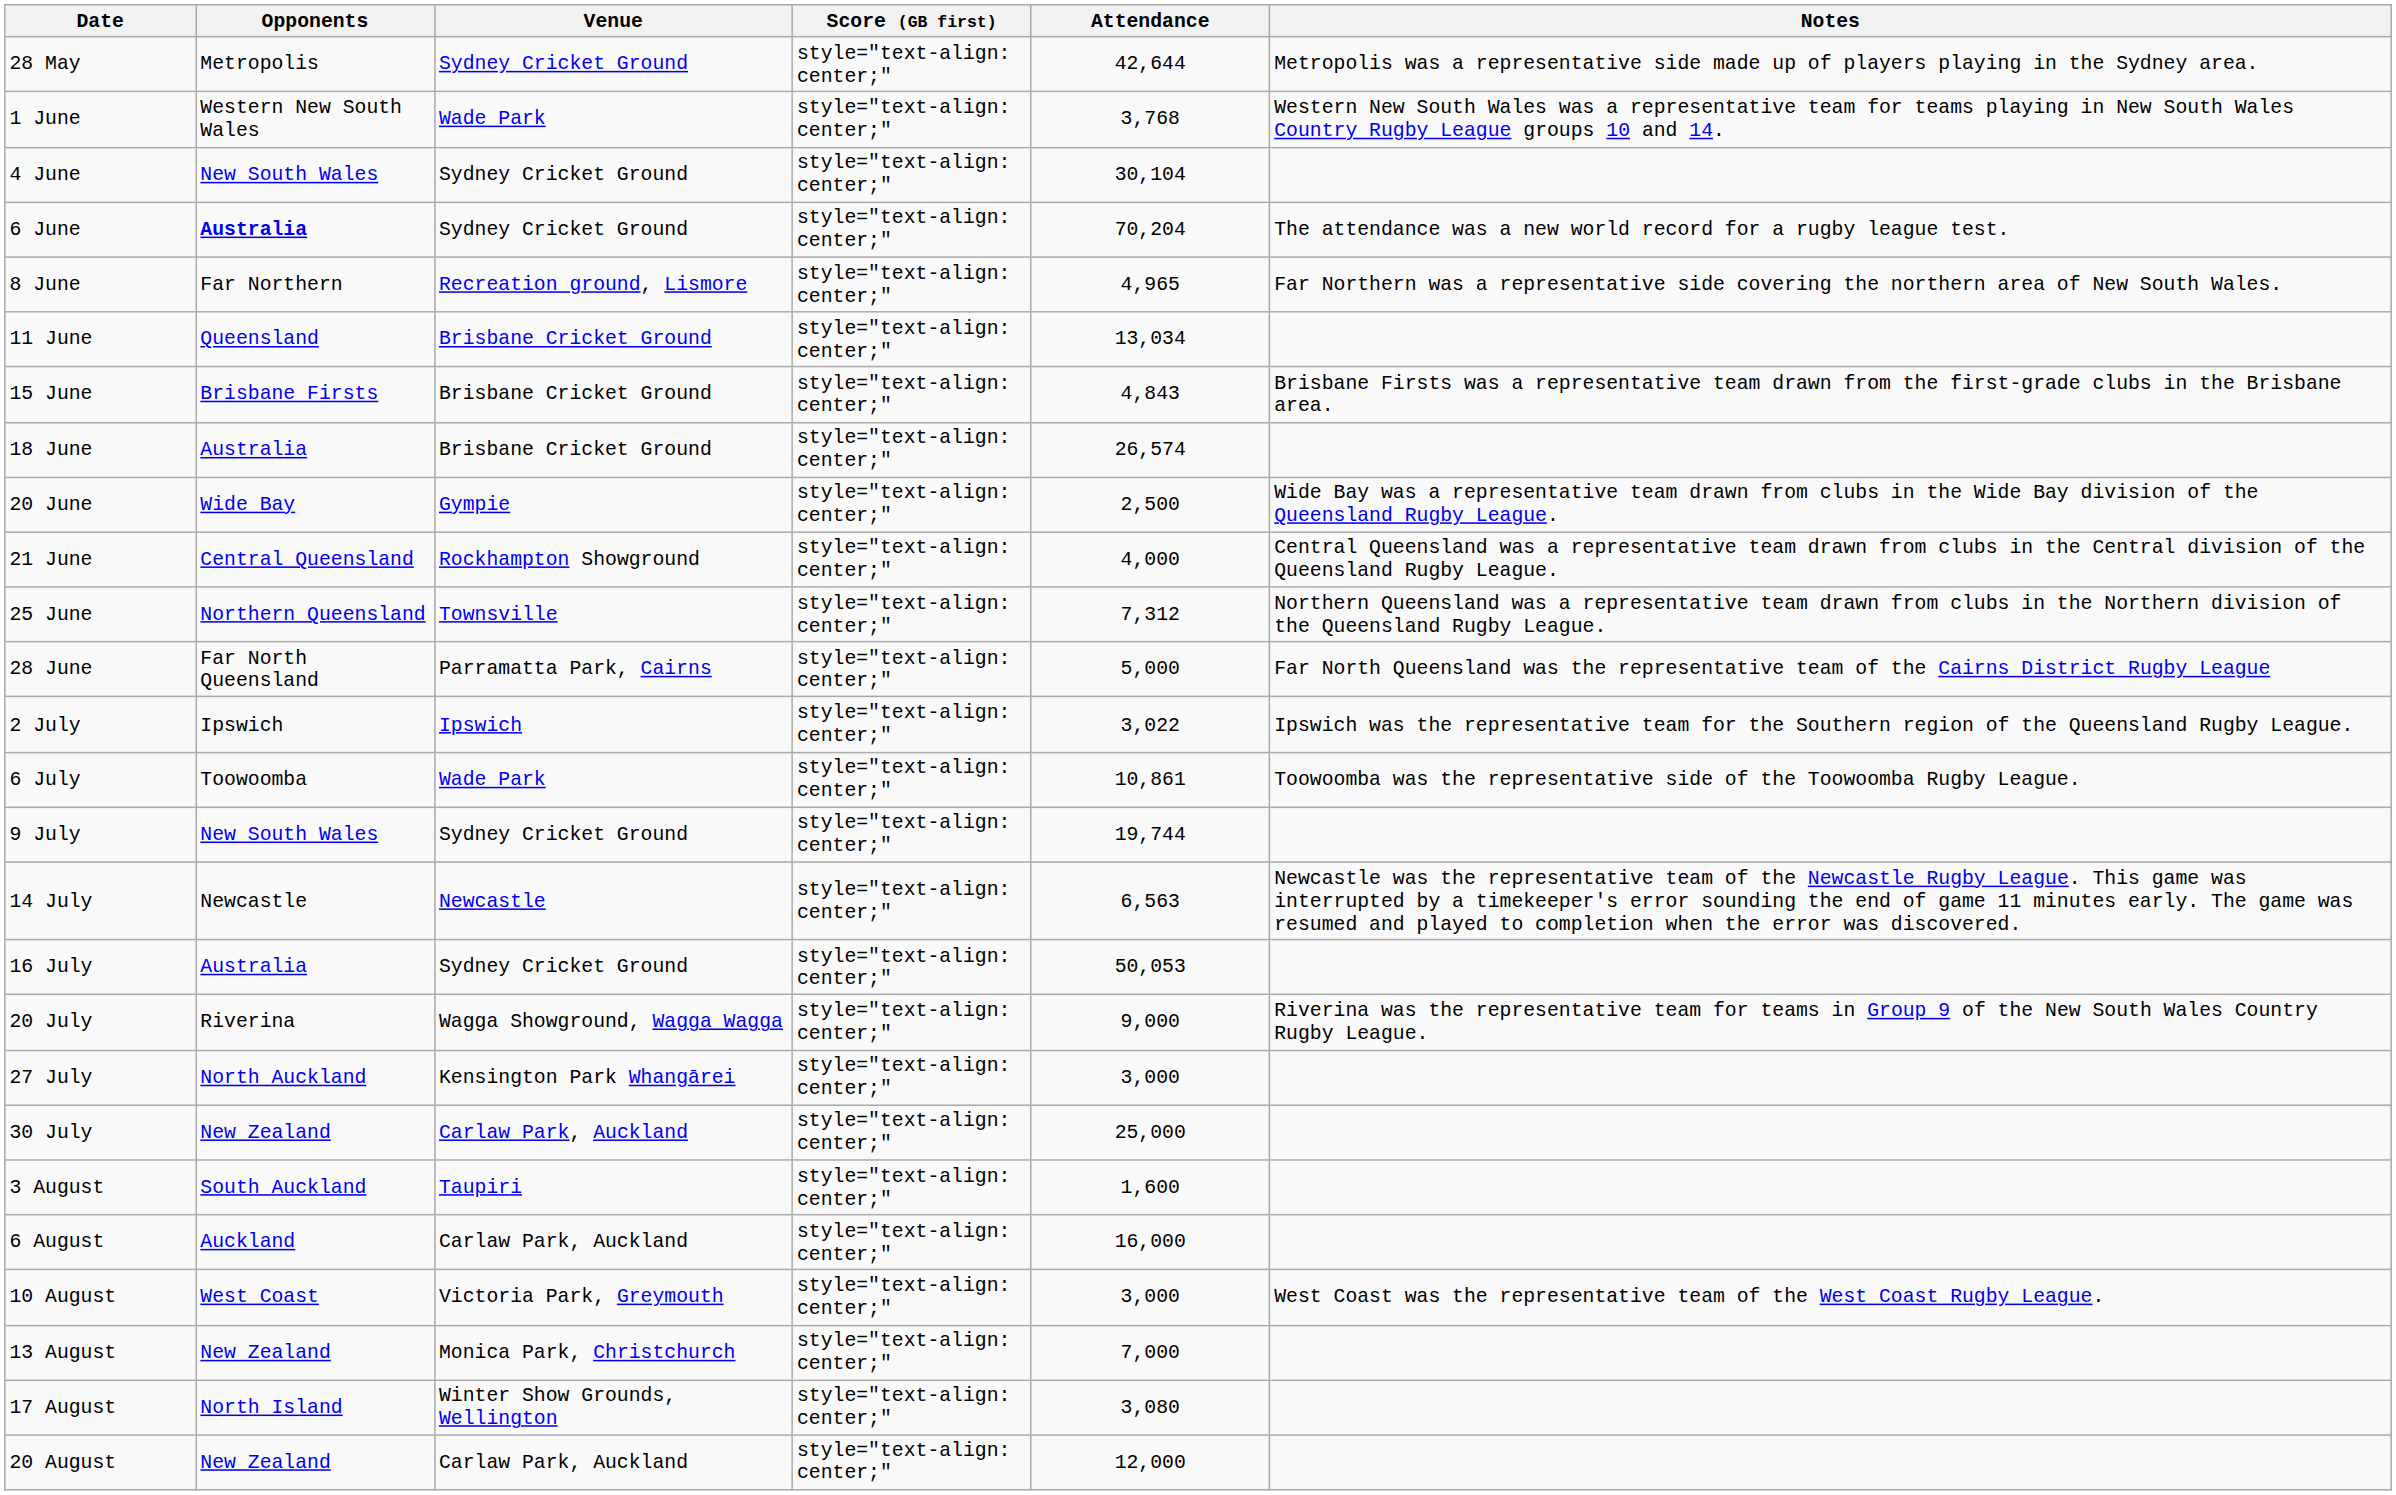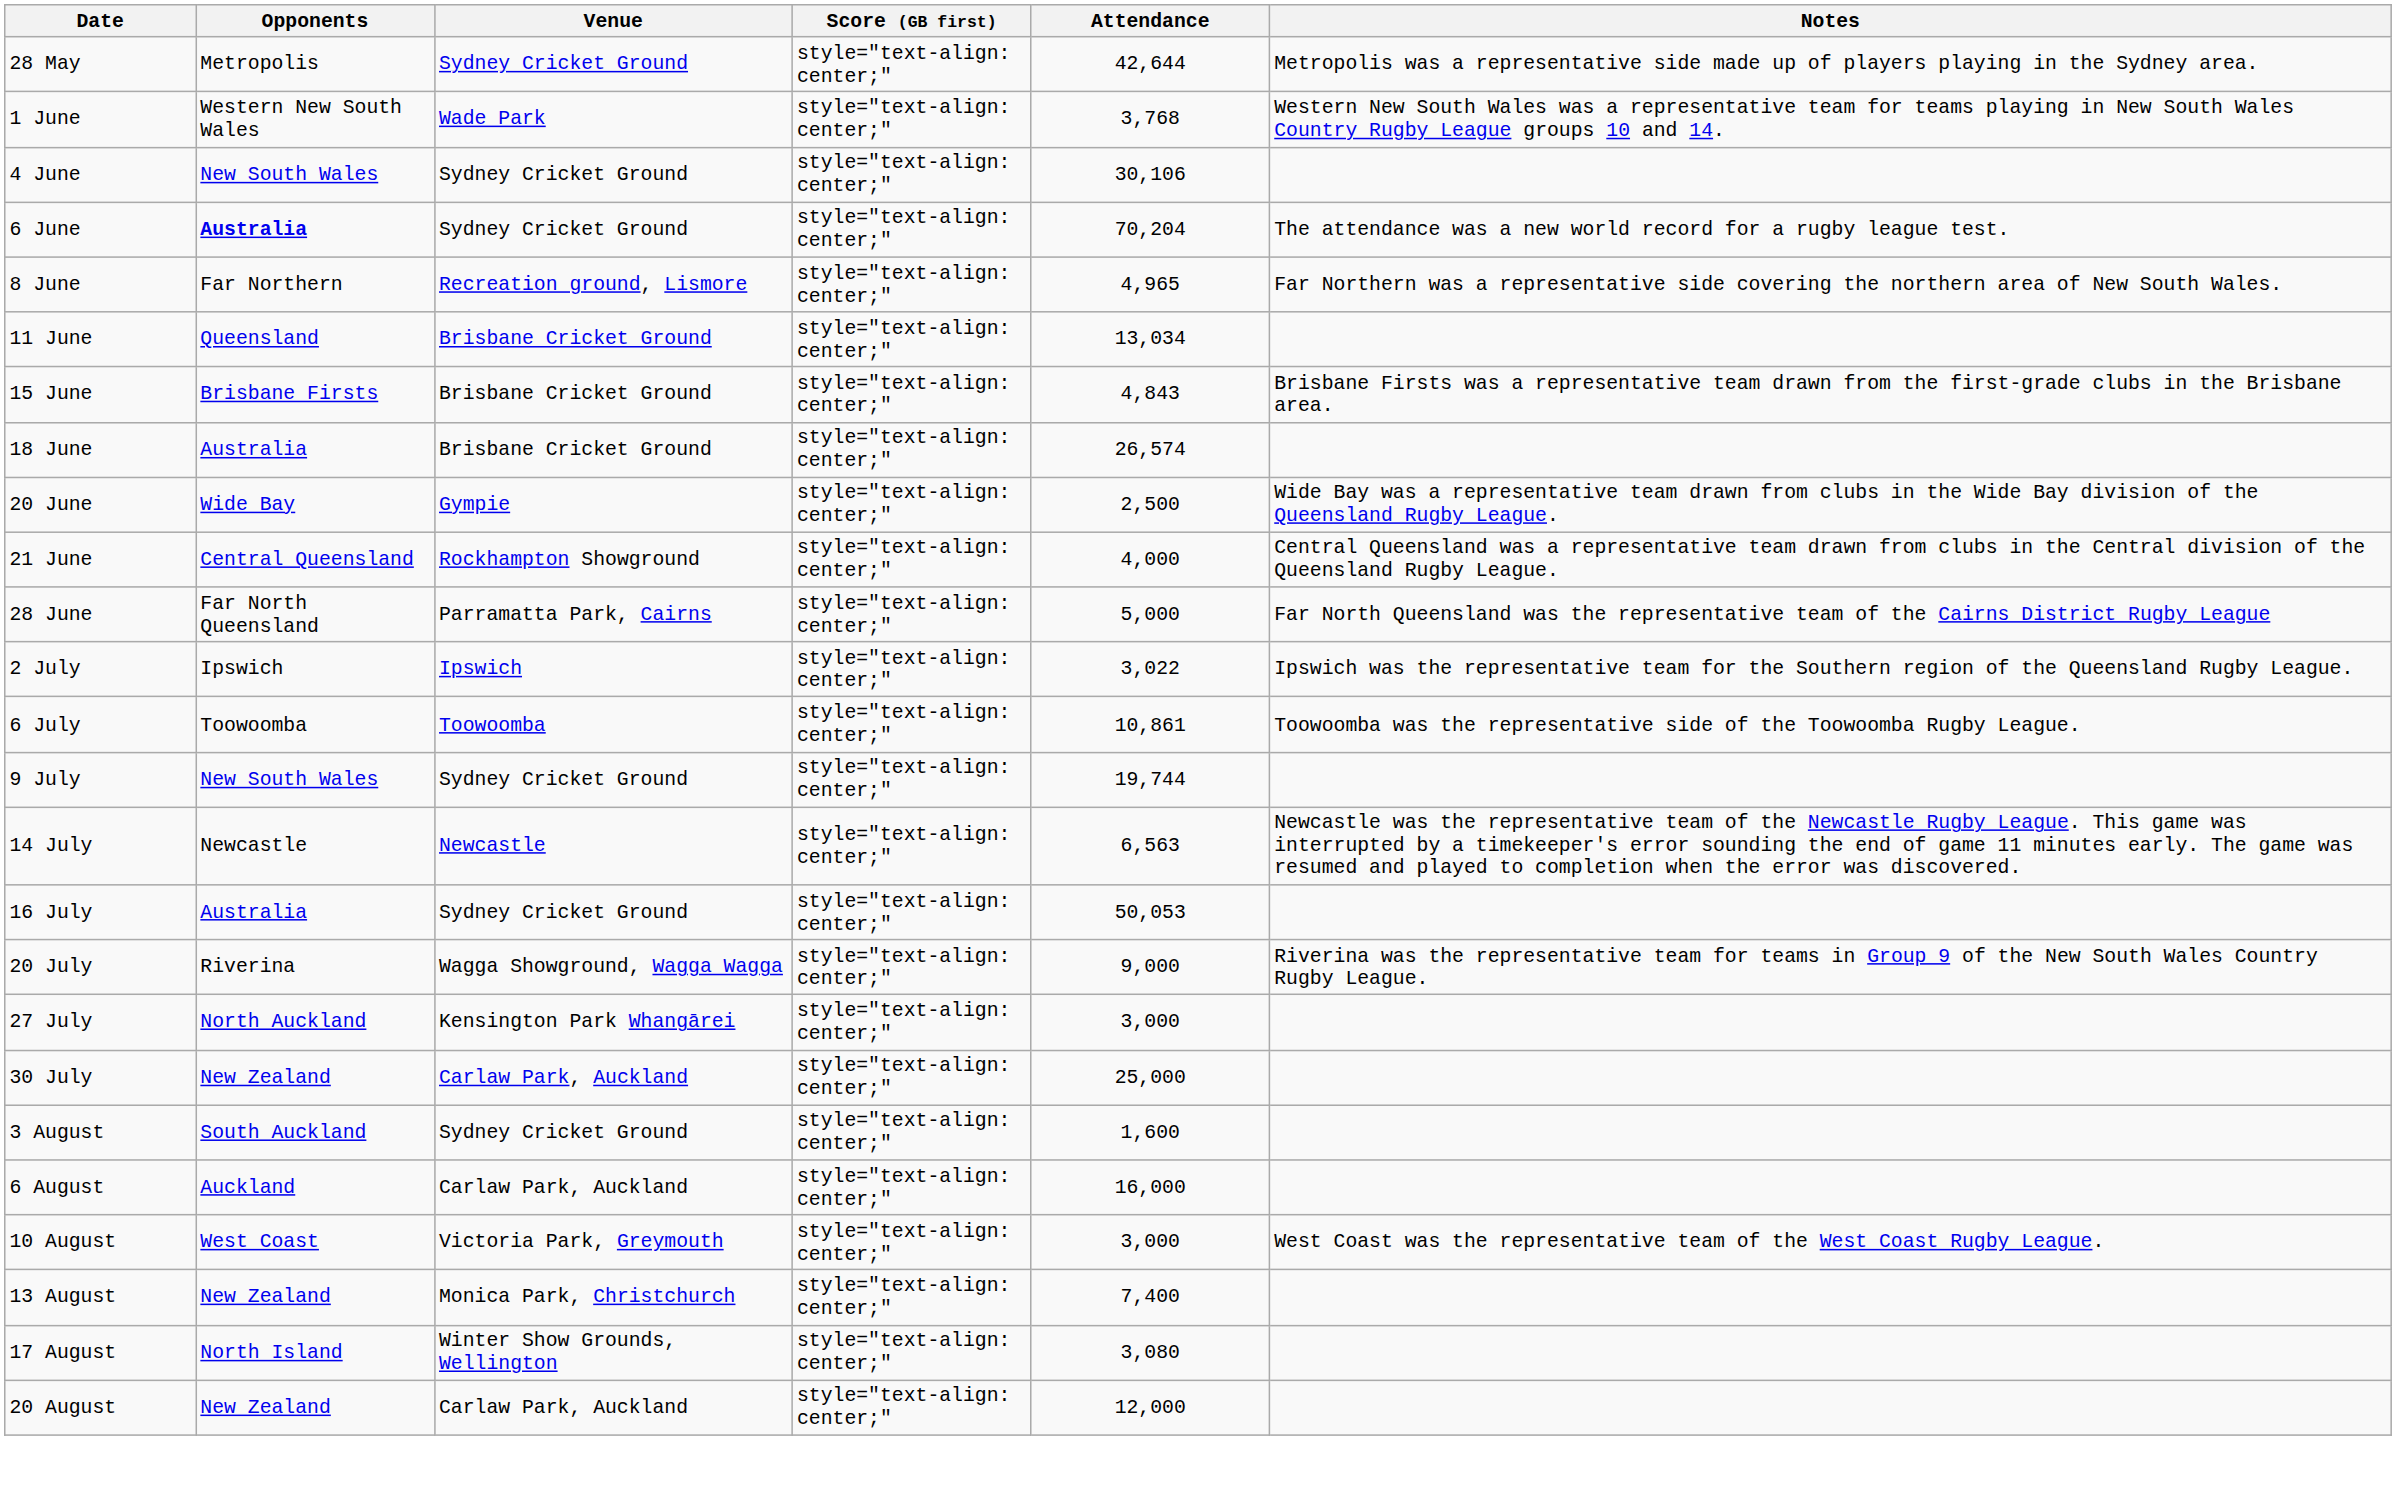4 June | Attendance: 30,104 -> 30,106
- row: 25 June | Northern Queensland | Townsville | style="text-align: center;" | 7,312 | Northern Queensland was a representative team drawn from clubs in the Northern division of the Queensland Rugby League.
6 July | Venue: Wade Park -> Toowoomba
3 August | Venue: Taupiri -> Sydney Cricket Ground
13 August | Attendance: 7,000 -> 7,400
